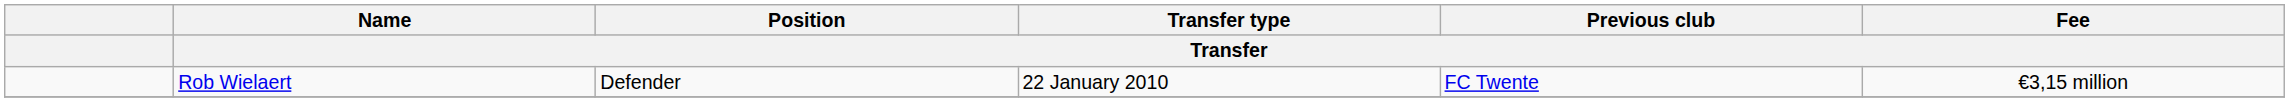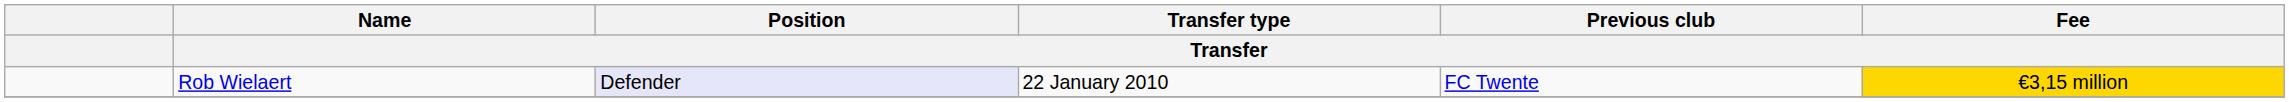Rob Wielaert | Position / Transfer: no background -> lavender background
Rob Wielaert | Fee / Transfer: no background -> gold background
